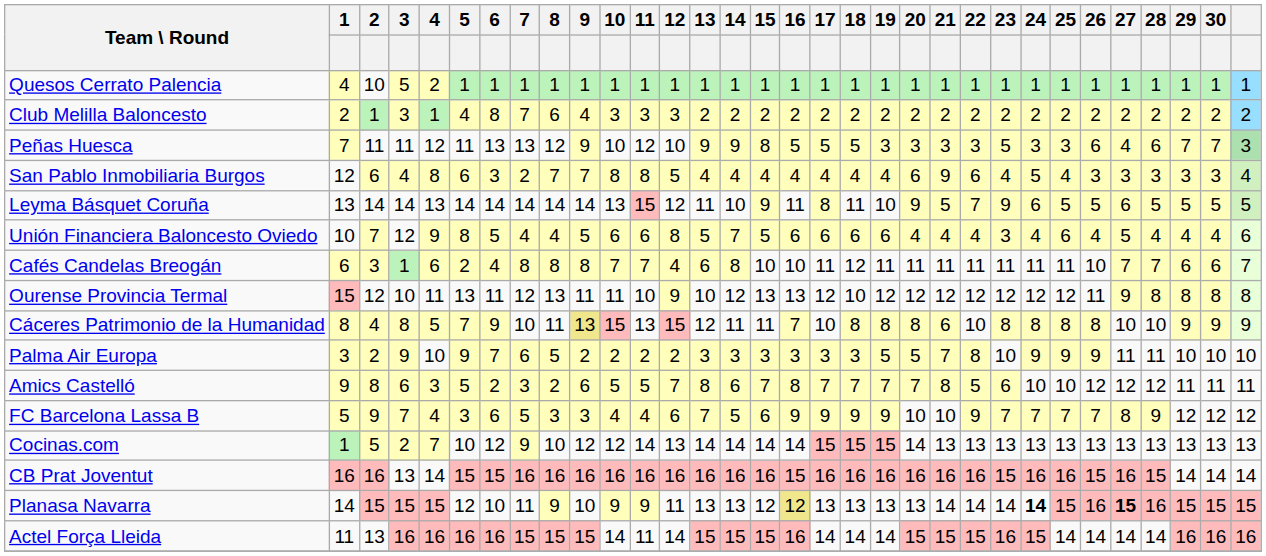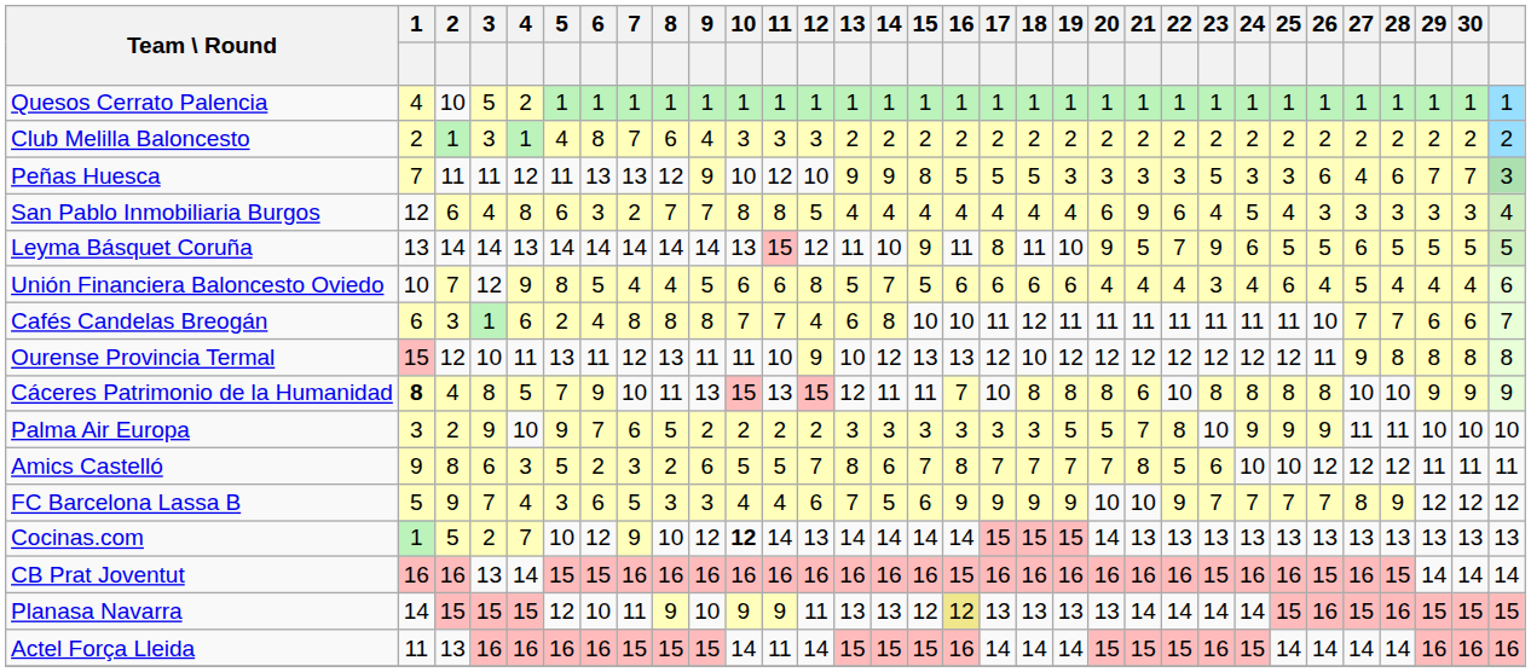Cáceres Patrimonio de la Humanidad | 1: normal -> bold
Cáceres Patrimonio de la Humanidad | 9: khaki background -> no background
Cocinas.com | 10: normal -> bold
Planasa Navarra | 24: bold -> normal
Planasa Navarra | 27: bold -> normal
